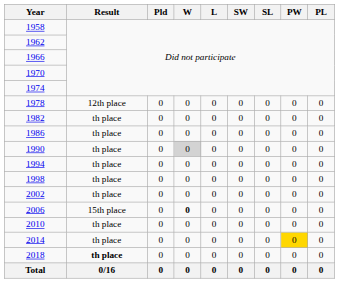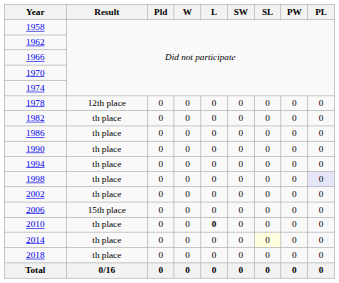1990 | W: lightgrey background -> no background
1998 | PL: no background -> lavender background
2006 | W: bold -> normal
2010 | L: normal -> bold
2014 | SL: no background -> lightyellow background
2014 | PW: gold background -> no background
2018 | Result: bold -> normal
